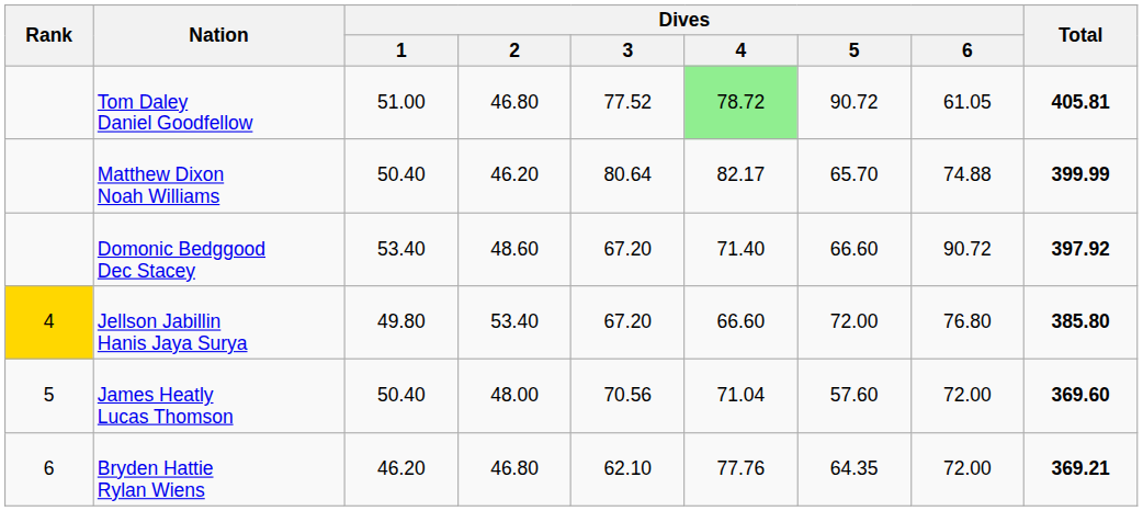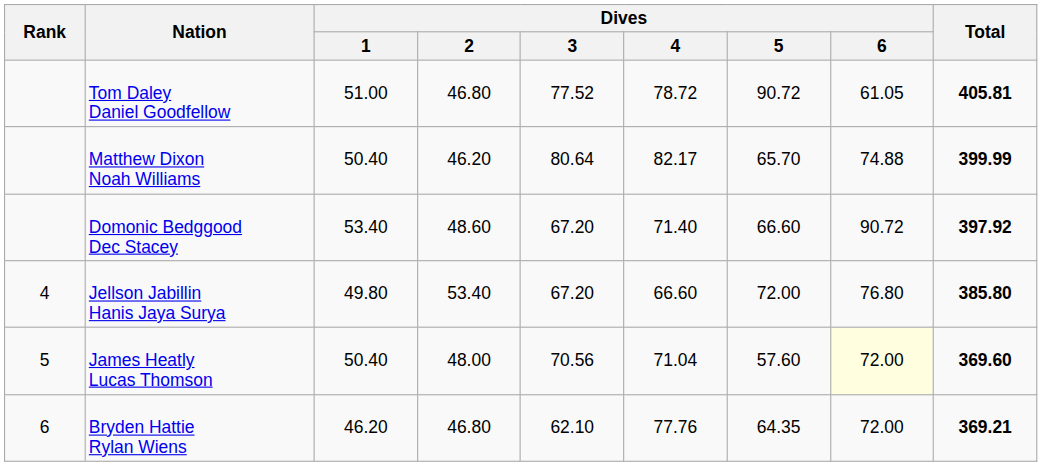Tom Daley Daniel Goodfellow | Dives / 4: lightgreen background -> no background
Jellson Jabillin Hanis Jaya Surya | Rank: gold background -> no background
James Heatly Lucas Thomson | Dives / 6: no background -> lightyellow background
